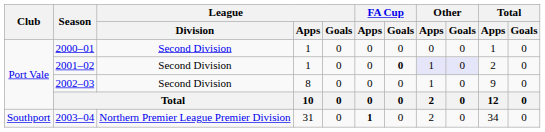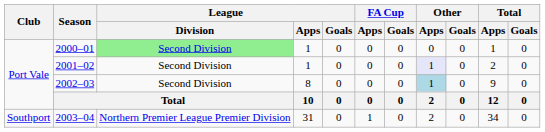2000–01 | League / Division: no background -> lightgreen background
2001–02 | FA Cup / Goals: bold -> normal
2001–02 | Other / Goals: lavender background -> no background
2002–03 | Other / Apps: no background -> lightblue background
2003–04 | FA Cup / Apps: bold -> normal
